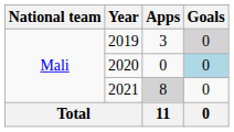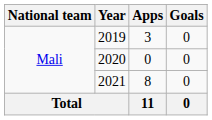2019 | Goals: lightgrey background -> no background
2020 | Goals: lightblue background -> no background
2021 | Apps: lightgrey background -> no background
